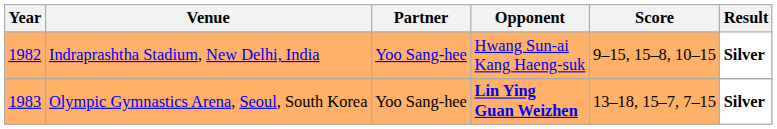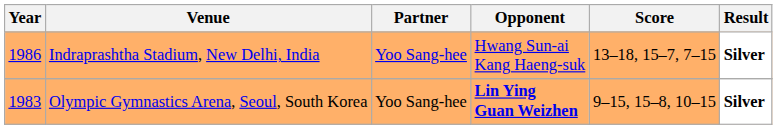Indraprashtha Stadium, New Delhi, India | Year: 1982 -> 1986
Indraprashtha Stadium, New Delhi, India | Score: 9–15, 15–8, 10–15 -> 13–18, 15–7, 7–15
Olympic Gymnastics Arena, Seoul, South Korea | Score: 13–18, 15–7, 7–15 -> 9–15, 15–8, 10–15
